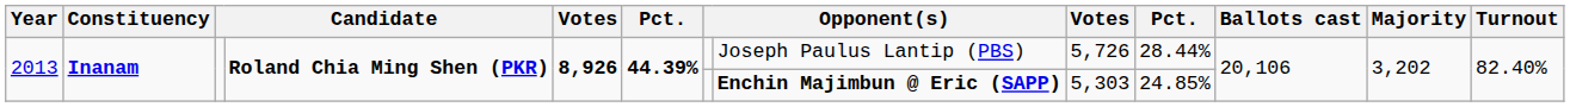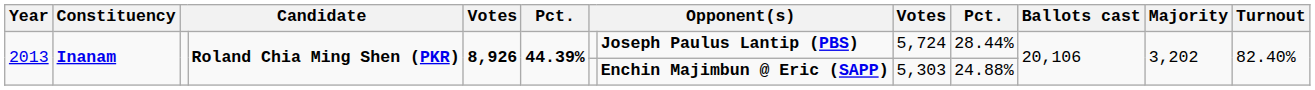row 2 | column 8: normal -> bold
row 2 | column 9: 5,726 -> 5,724
row 3 | column 10: 24.85% -> 24.88%
